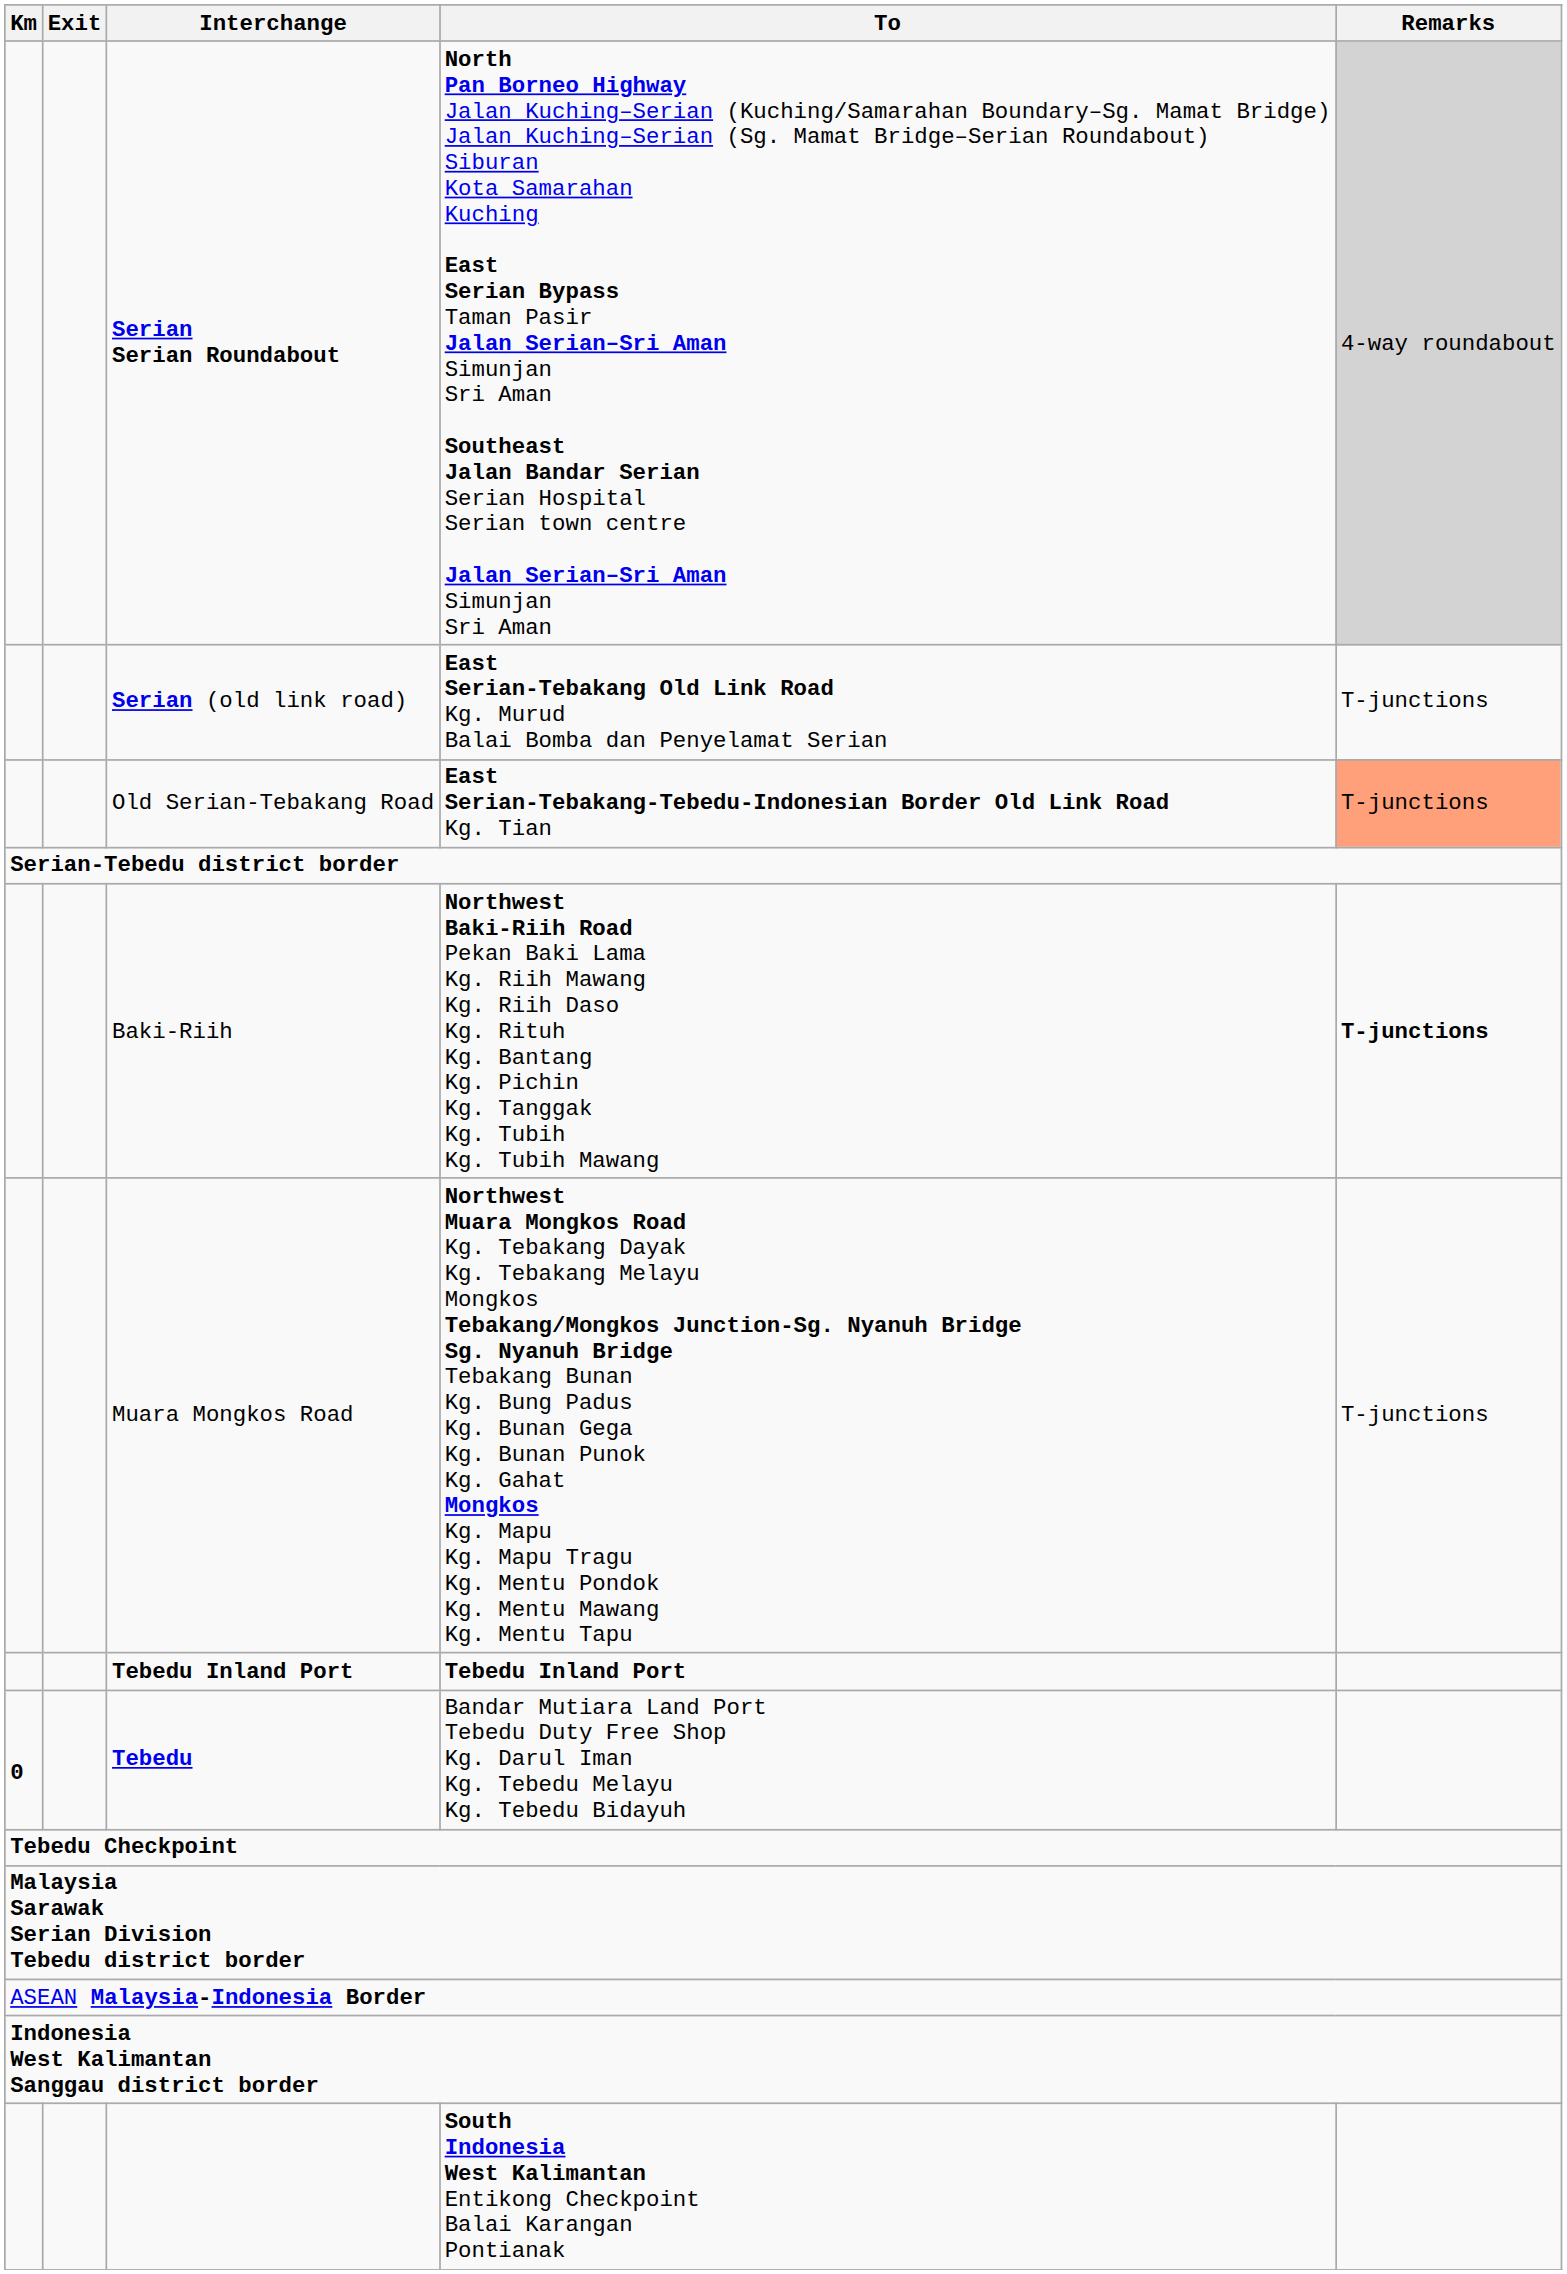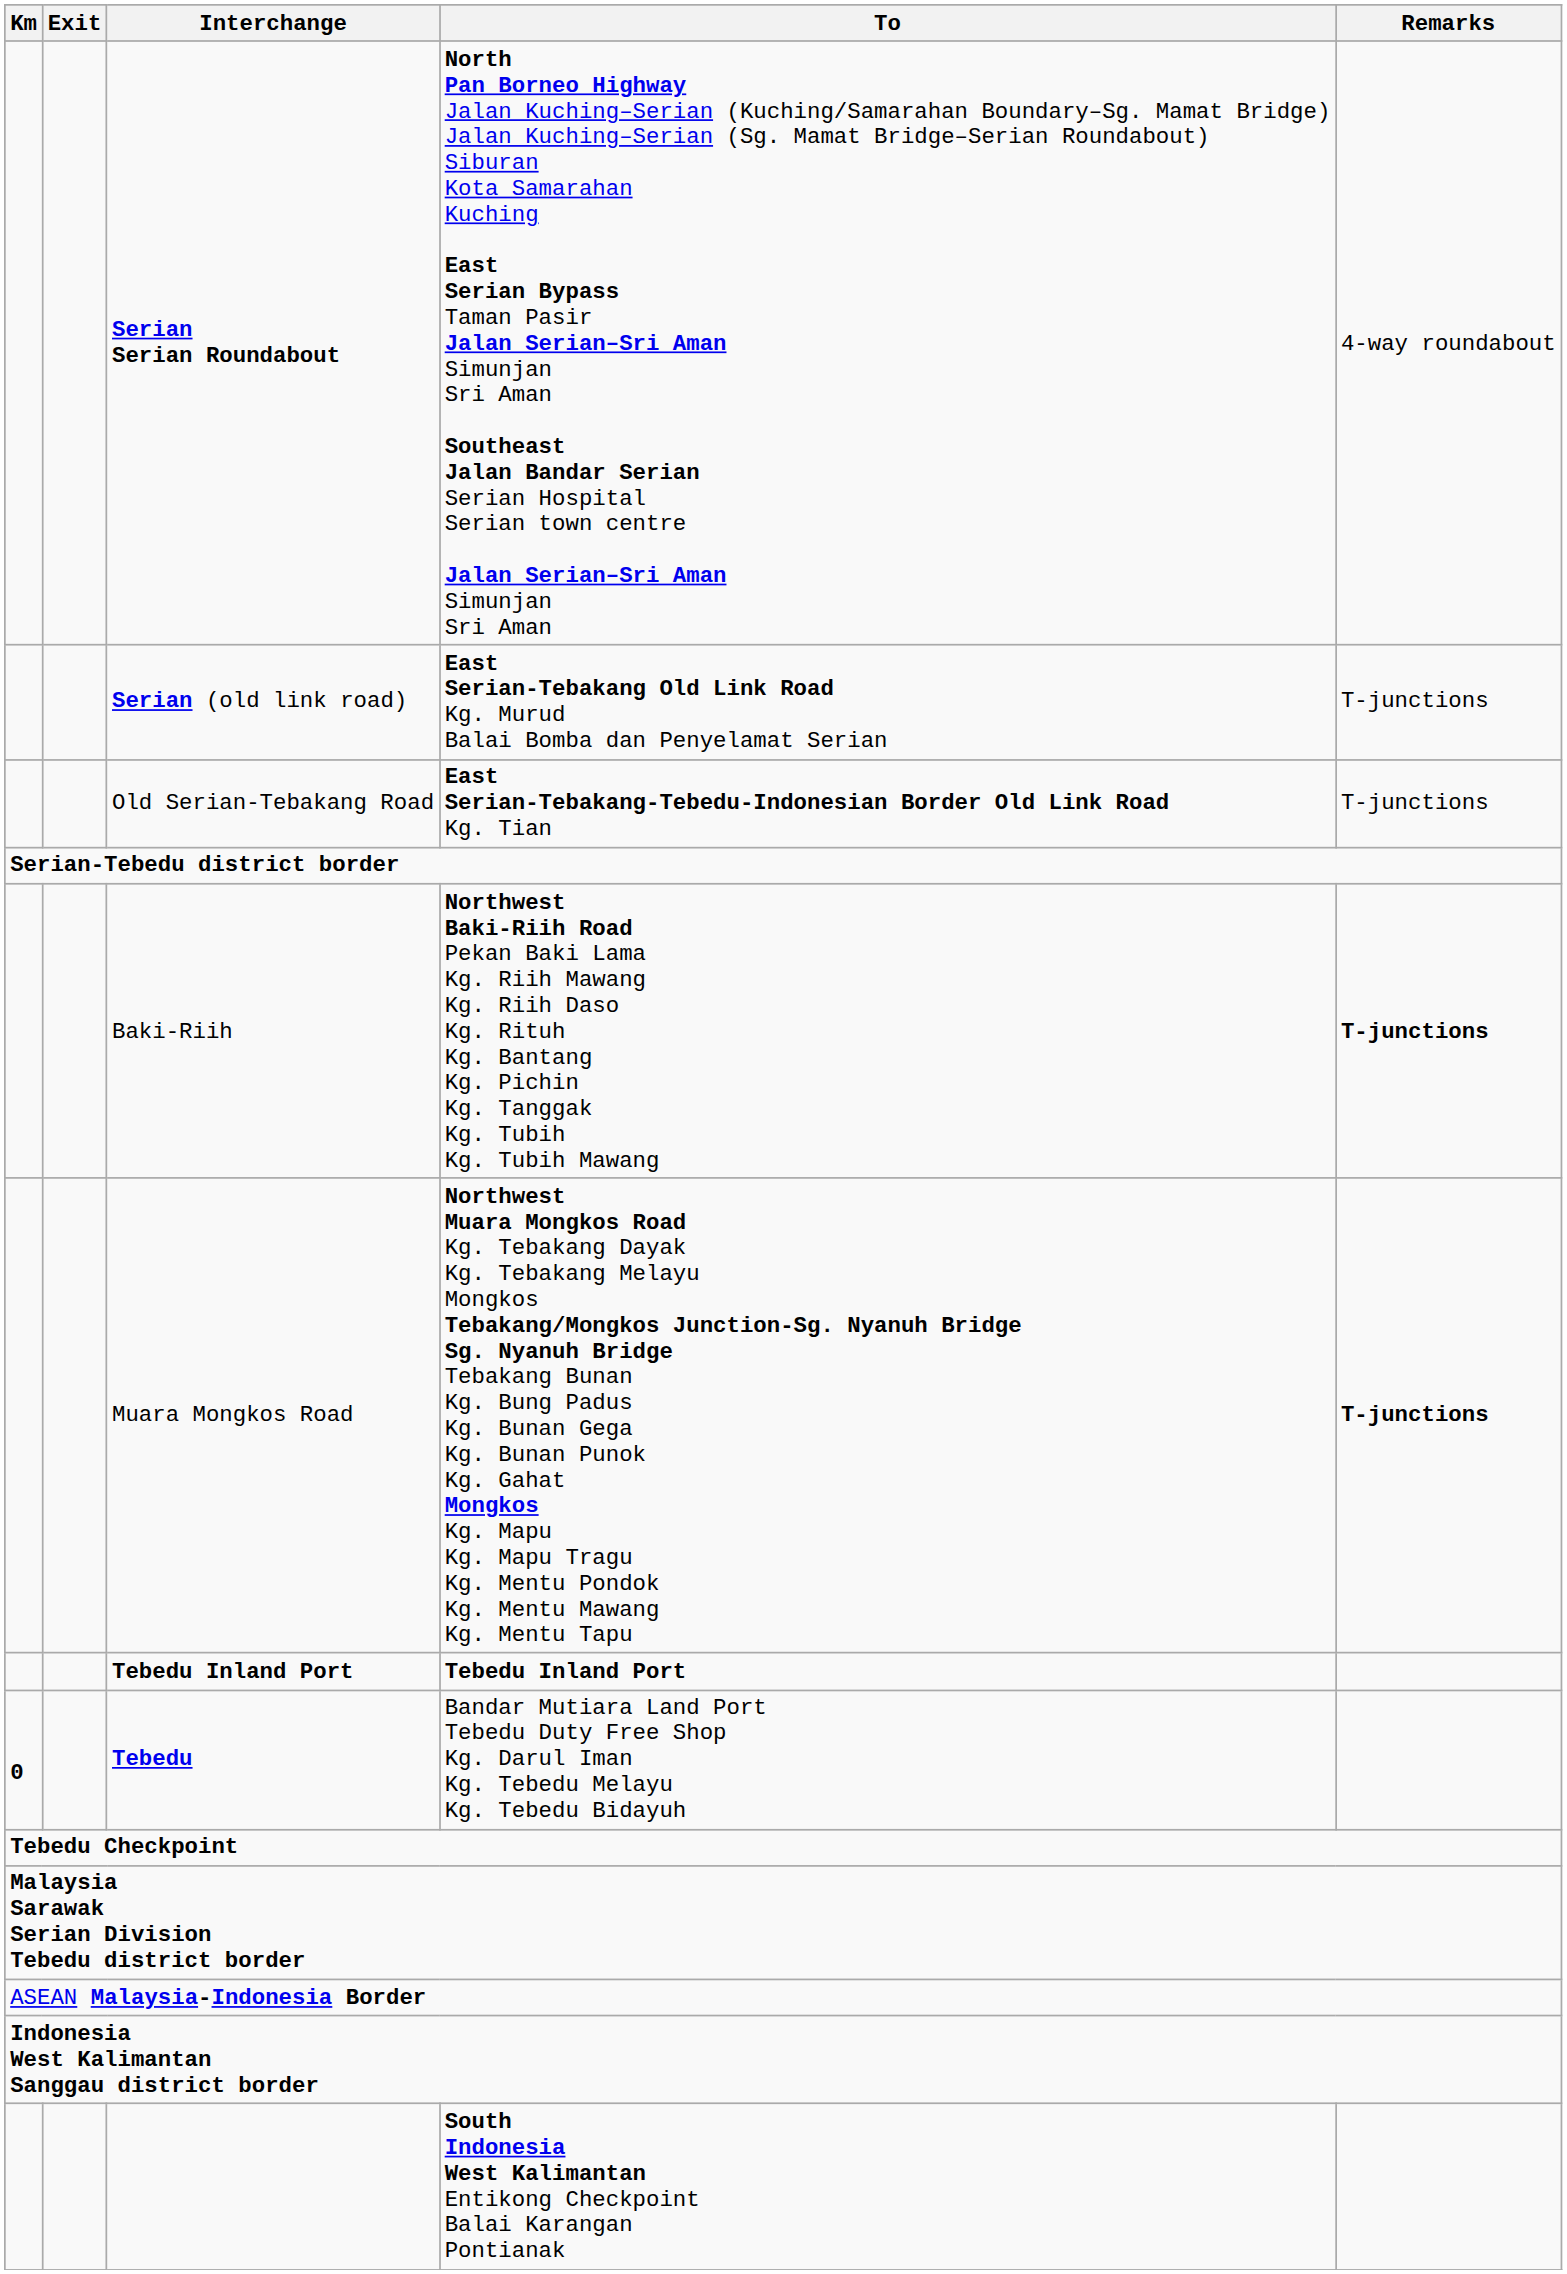Serian Serian Roundabout | Remarks: lightgrey background -> no background
Old Serian-Tebakang Road | Remarks: lightsalmon background -> no background
Muara Mongkos Road | Remarks: normal -> bold
